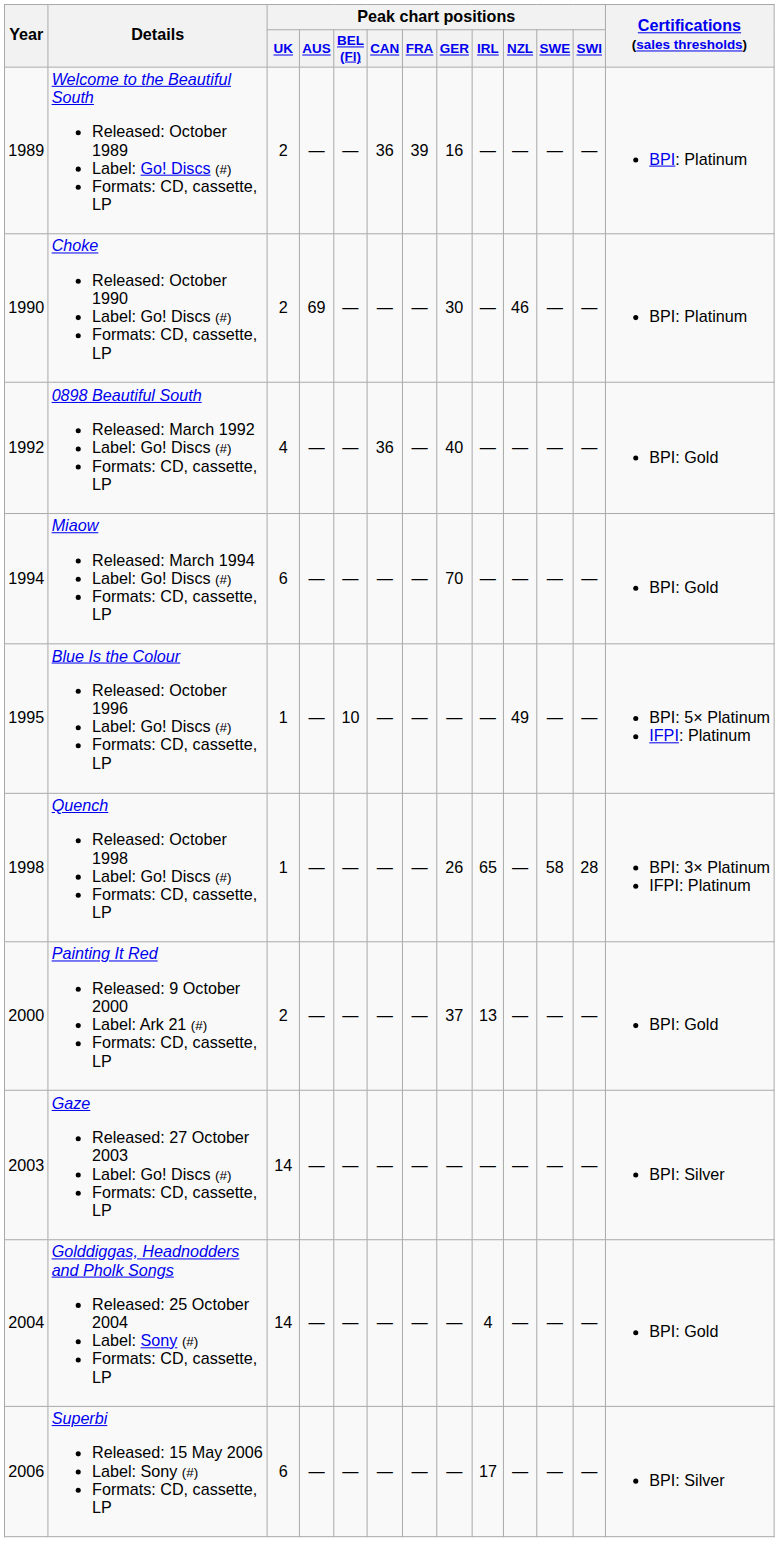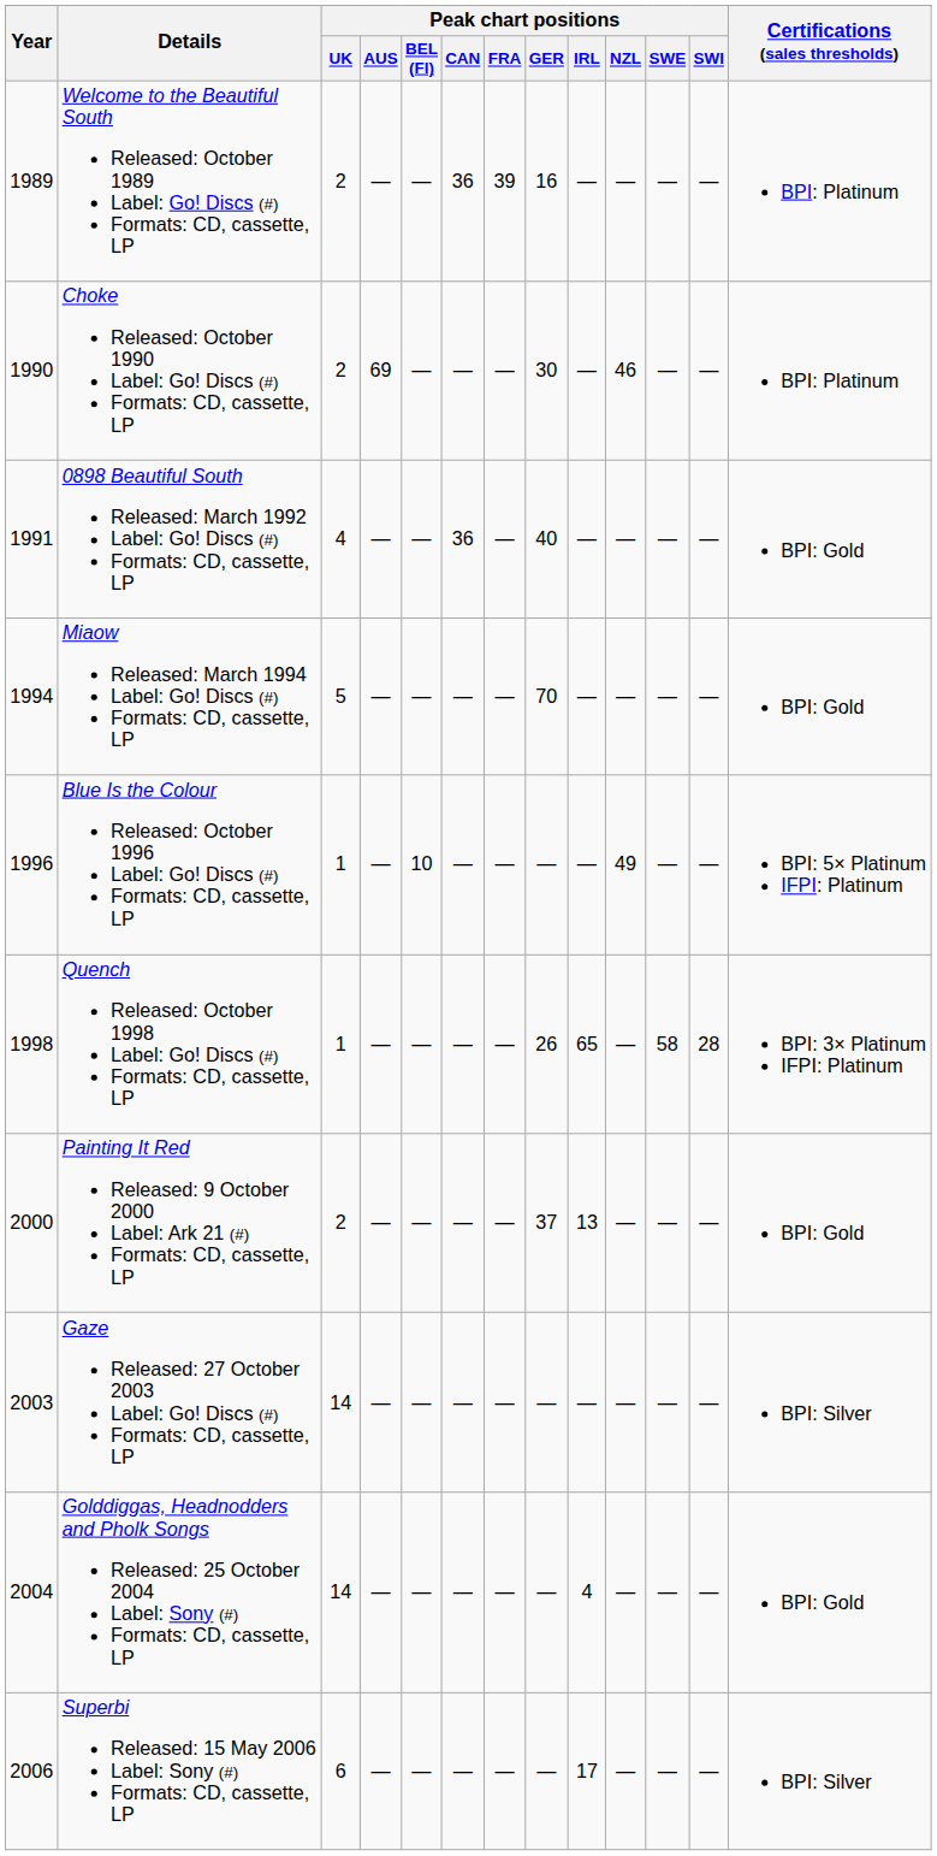row 5 | Year: 1992 -> 1991
row 6 | Peak chart positions / UK: 6 -> 5
row 7 | Year: 1995 -> 1996
